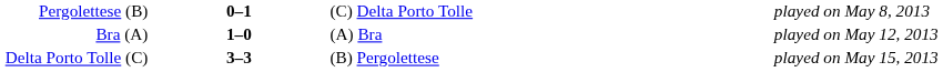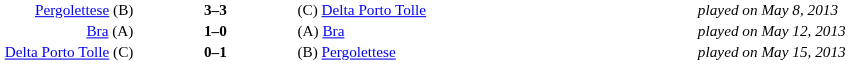Pergolettese (B) | column 2: 0–1 -> 3–3
Delta Porto Tolle (C) | column 2: 3–3 -> 0–1
